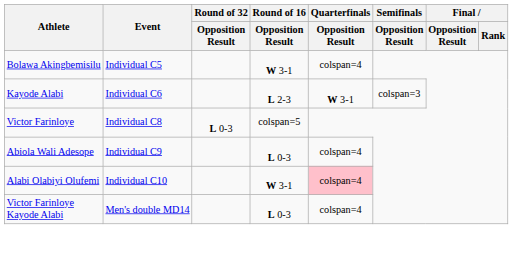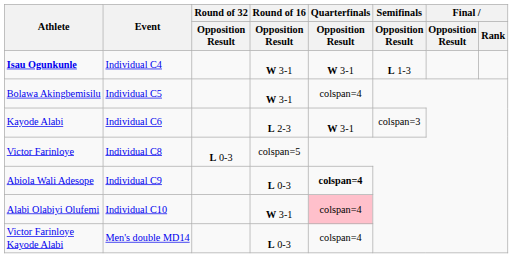+ row: Isau Ogunkunle | Individual C4 | W 3-1 | W 3-1 | L 1-3
Abiola Wali Adesope | Quarterfinals / Opposition Result: normal -> bold
